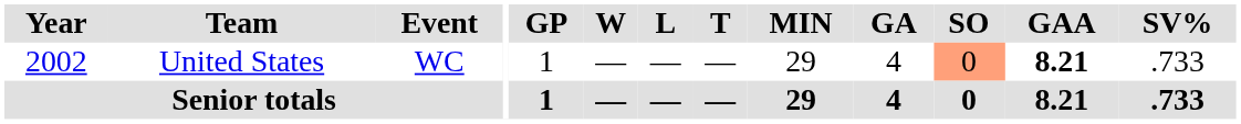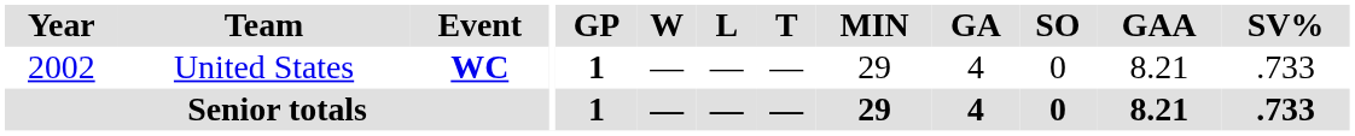United States | Event: normal -> bold
United States | GP: normal -> bold
United States | SO: lightsalmon background -> no background
United States | GAA: bold -> normal
